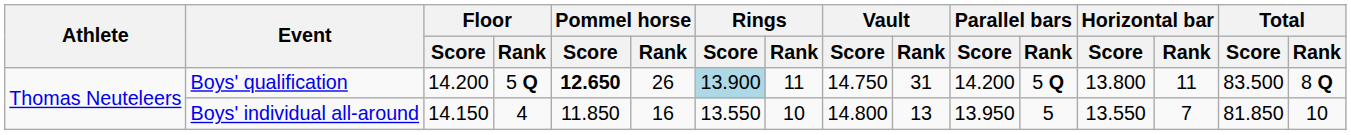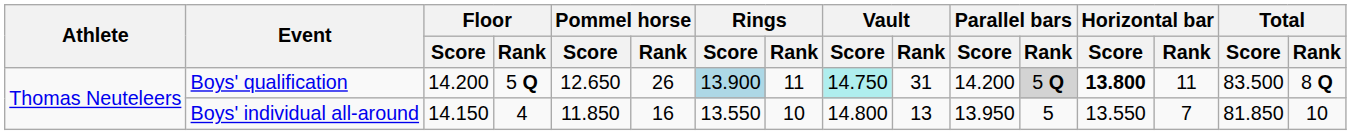Boys' qualification | Pommel horse / Score: bold -> normal
Boys' qualification | Vault / Score: no background -> paleturquoise background
Boys' qualification | Parallel bars / Rank: no background -> lightgrey background
Boys' qualification | Horizontal bar / Score: normal -> bold
